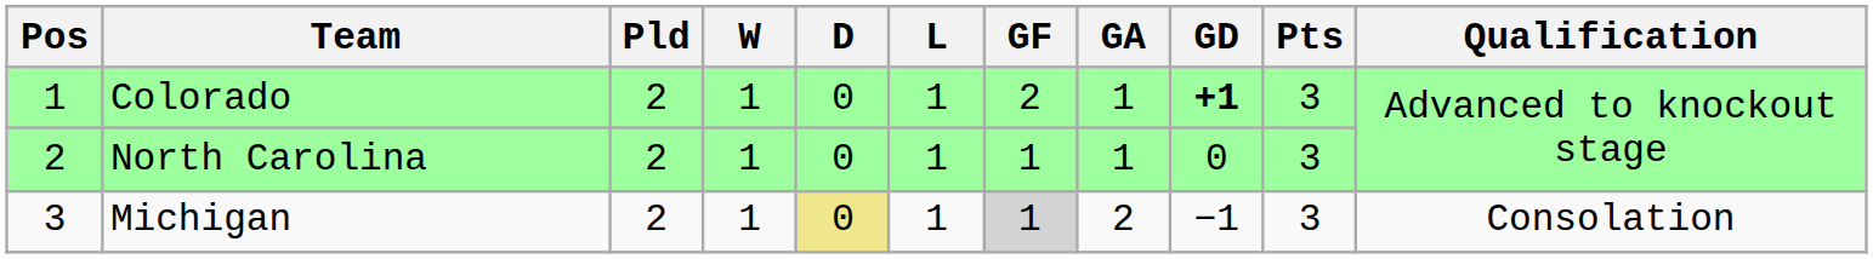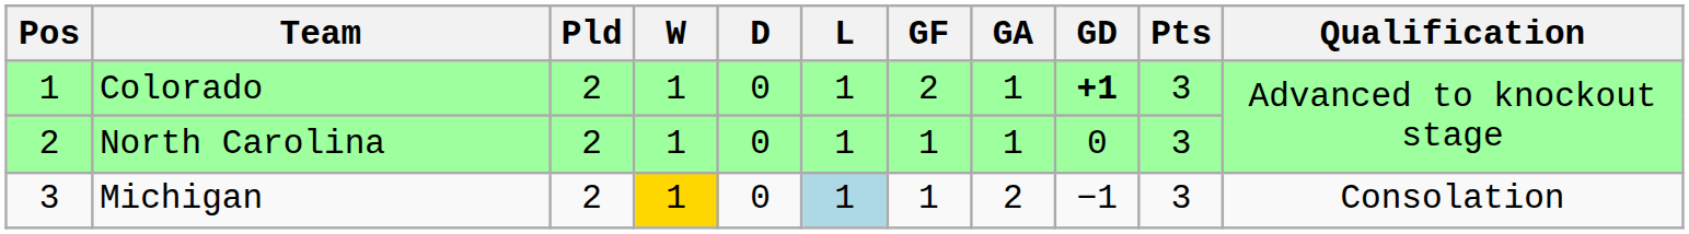Michigan | W: no background -> gold background
Michigan | D: khaki background -> no background
Michigan | L: no background -> lightblue background
Michigan | GF: lightgrey background -> no background
